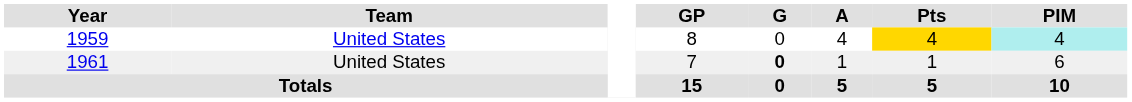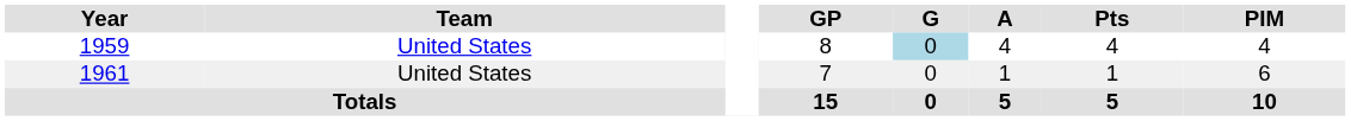1959 | G: no background -> lightblue background
1959 | Pts: gold background -> no background
1959 | PIM: paleturquoise background -> no background
1961 | G: bold -> normal
